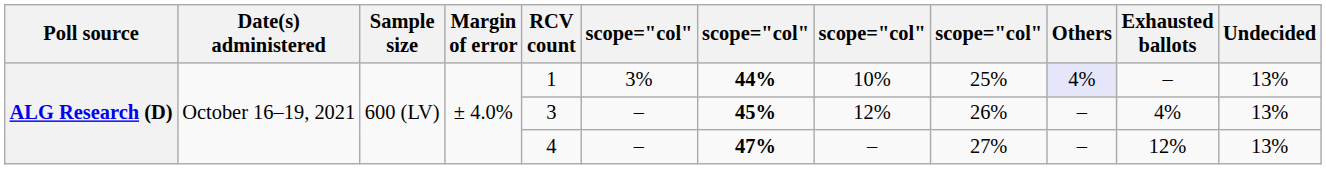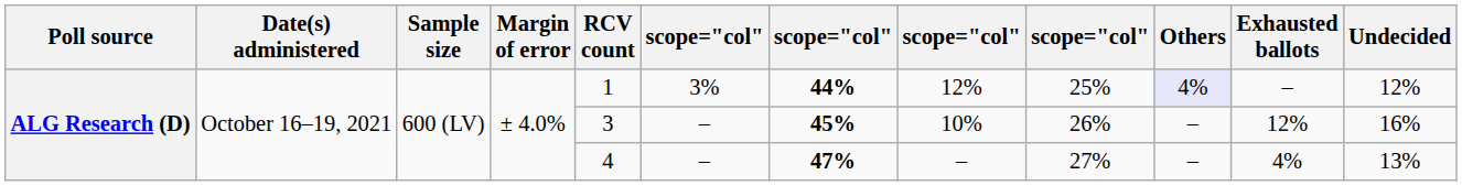row 2 | column 8: 10% -> 12%
row 2 | Undecided: 13% -> 12%
row 3 | column 8: 12% -> 10%
row 3 | Exhausted ballots: 4% -> 12%
row 3 | Undecided: 13% -> 16%
row 4 | Exhausted ballots: 12% -> 4%
